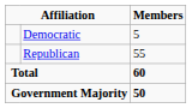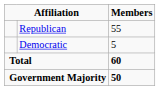rows swapped: Democratic <-> Republican
